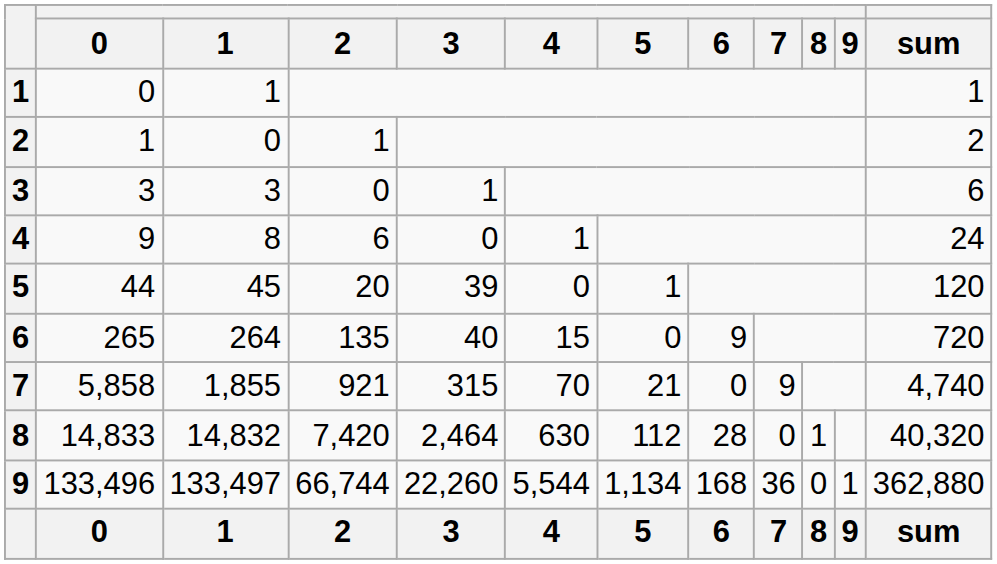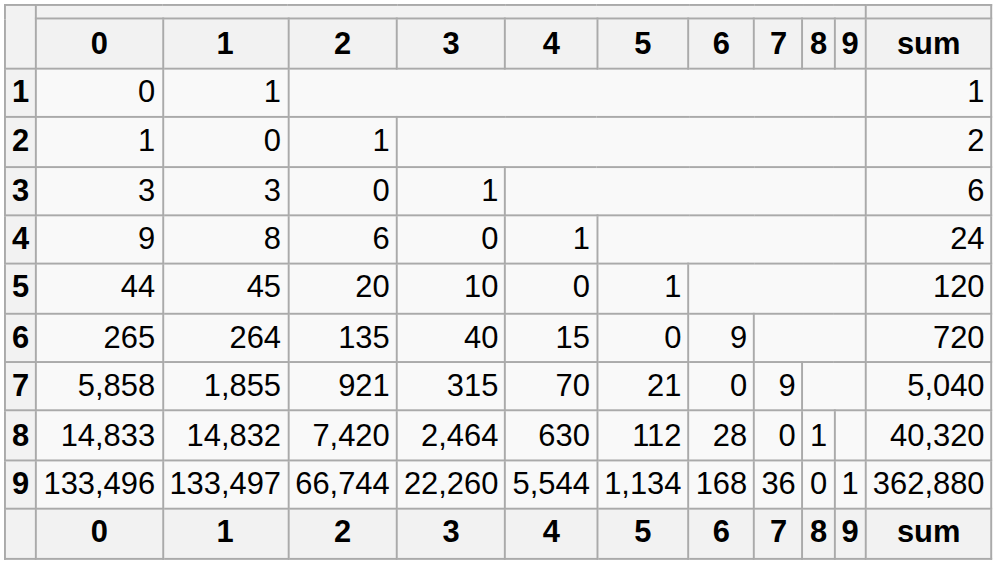row 7 | 3: 39 -> 10
row 9 | sum: 4,740 -> 5,040
